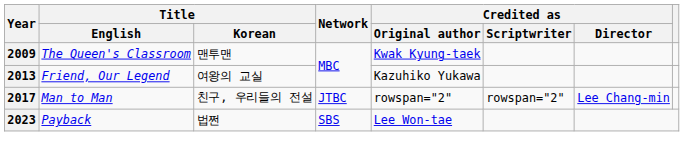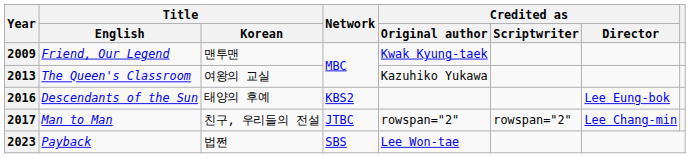2009 | Title / English: The Queen's Classroom -> Friend, Our Legend
2013 | Title / English: Friend, Our Legend -> The Queen's Classroom
+ row: 2016 | Descendants of the Sun | 태양의 후예 | KBS2 | Lee Eung-bok
